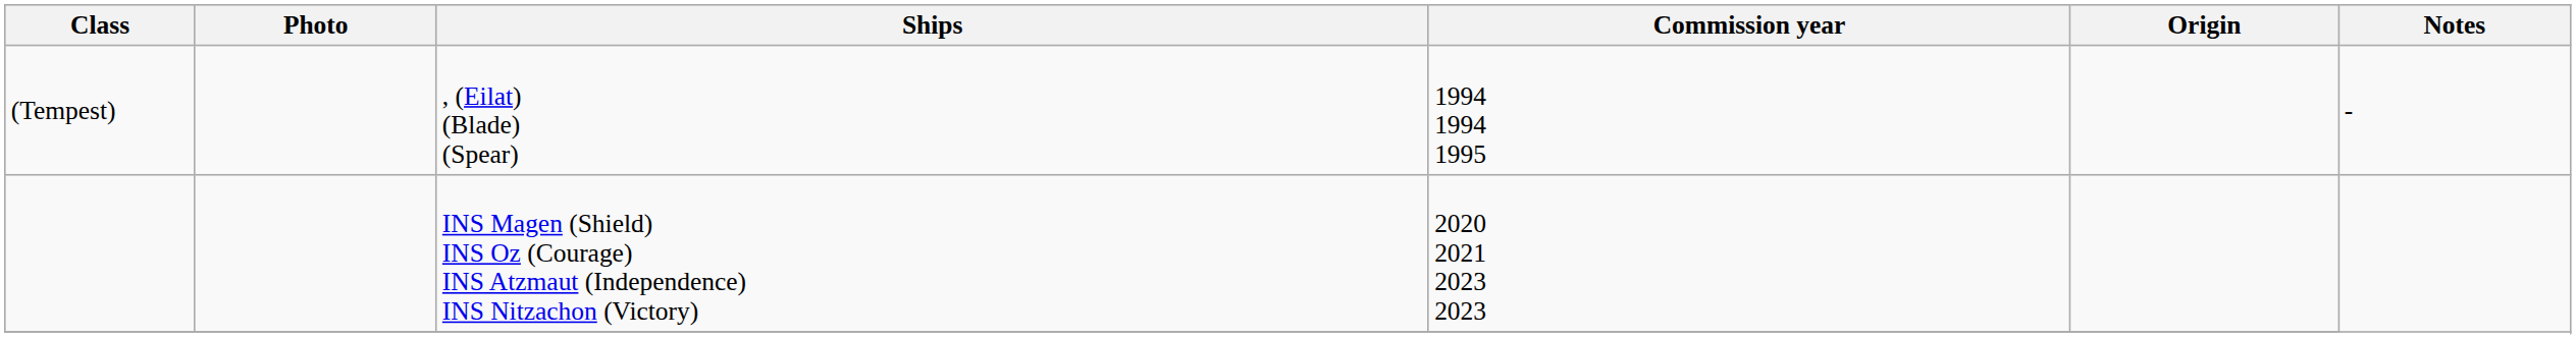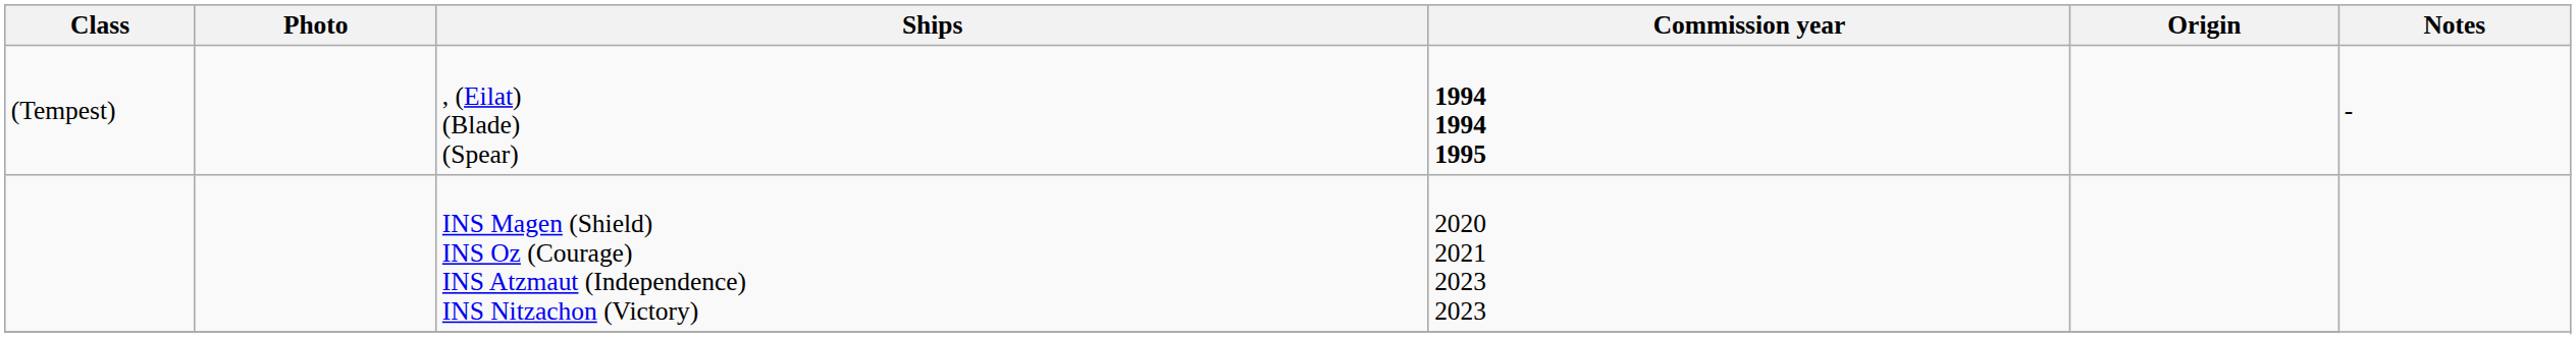(Tempest) | Commission year: normal -> bold
